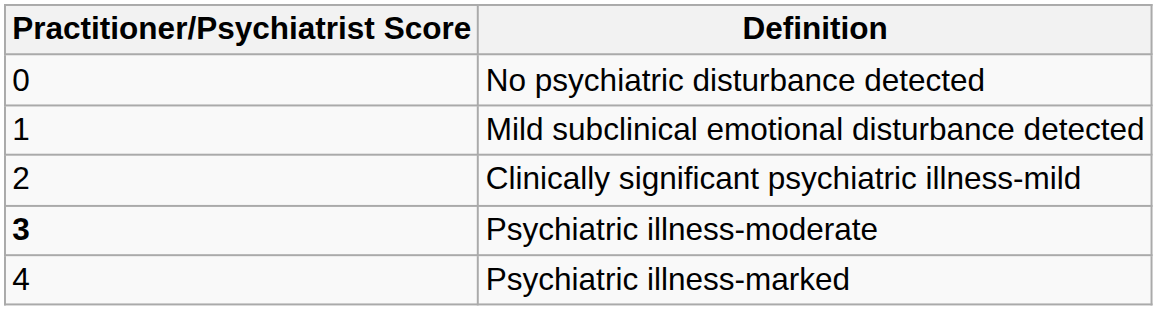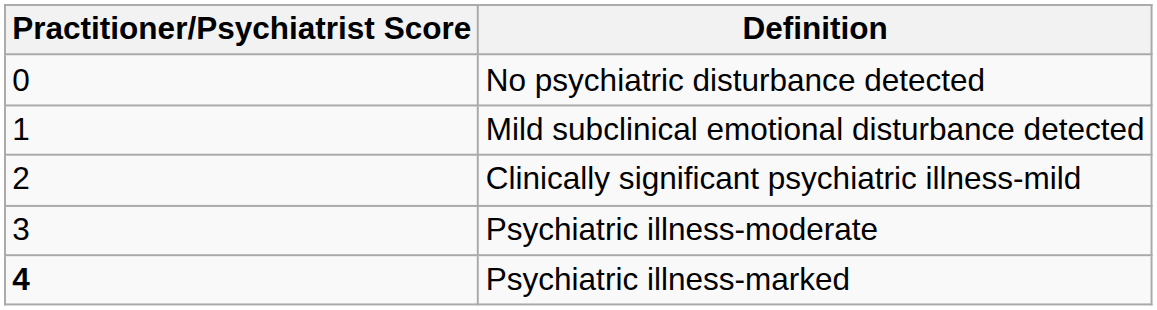Psychiatric illness-moderate | Practitioner/Psychiatrist Score: bold -> normal
Psychiatric illness-marked | Practitioner/Psychiatrist Score: normal -> bold
